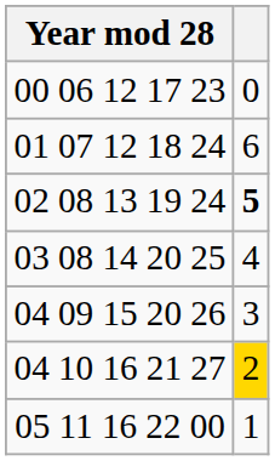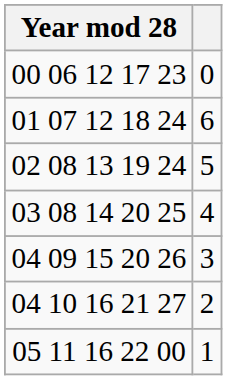02 08 13 19 24 | column 2: bold -> normal
04 10 16 21 27 | column 2: gold background -> no background
